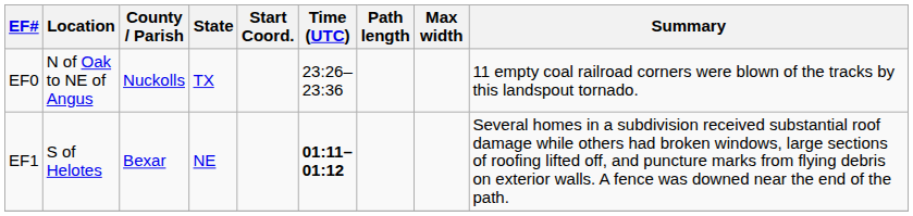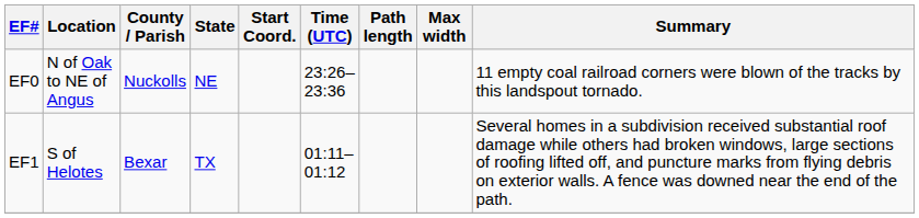EF0 | State: TX -> NE
EF1 | State: NE -> TX
EF1 | Time (UTC): bold -> normal
